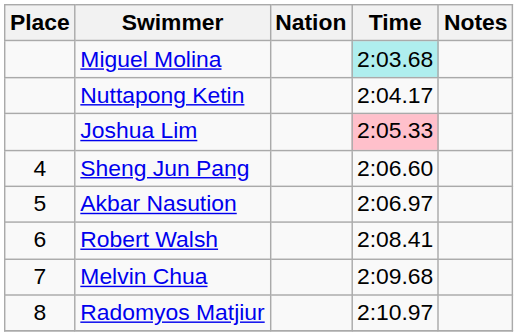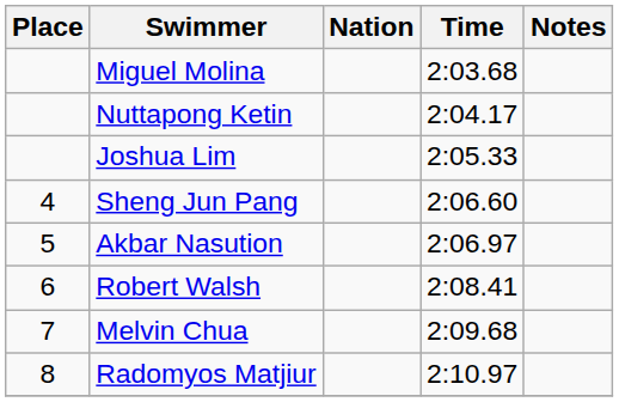Miguel Molina | Time: paleturquoise background -> no background
Joshua Lim | Time: pink background -> no background
